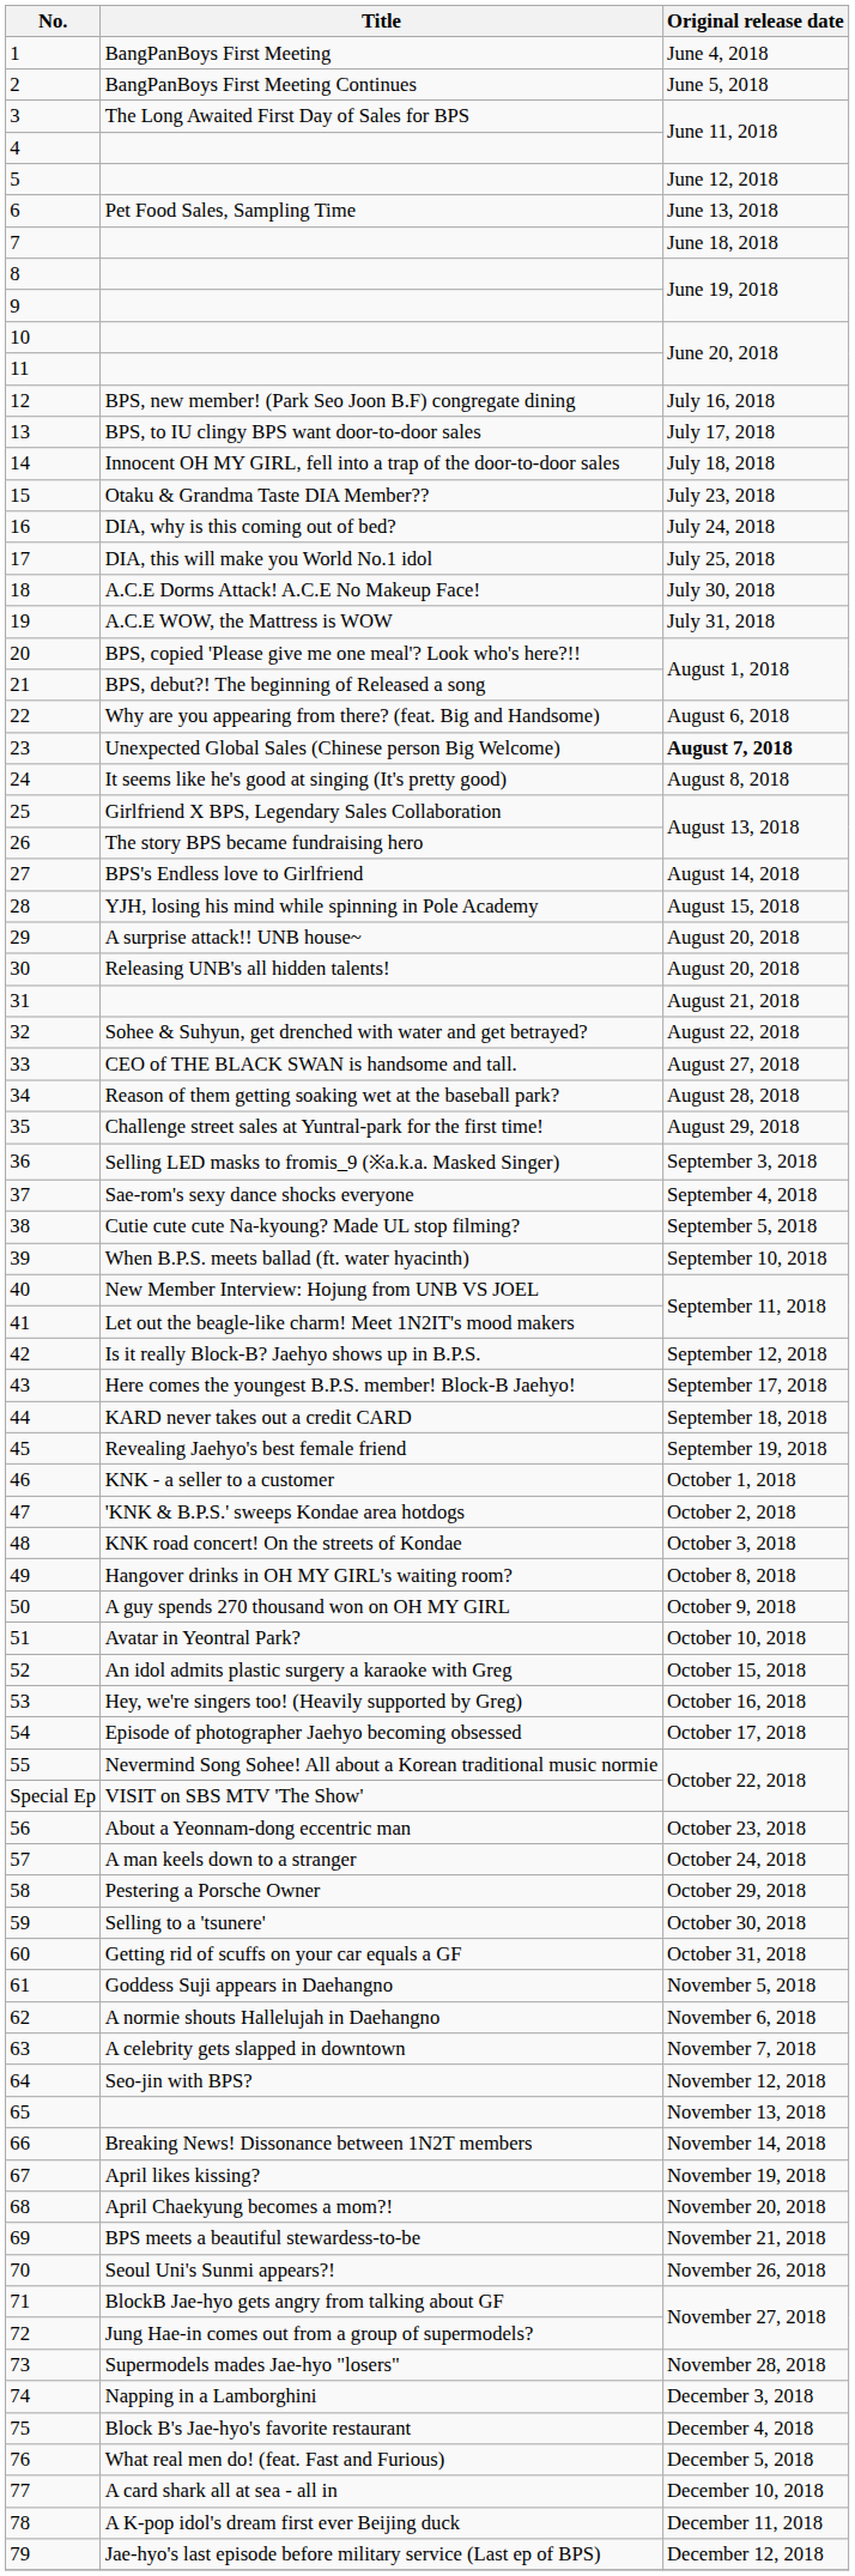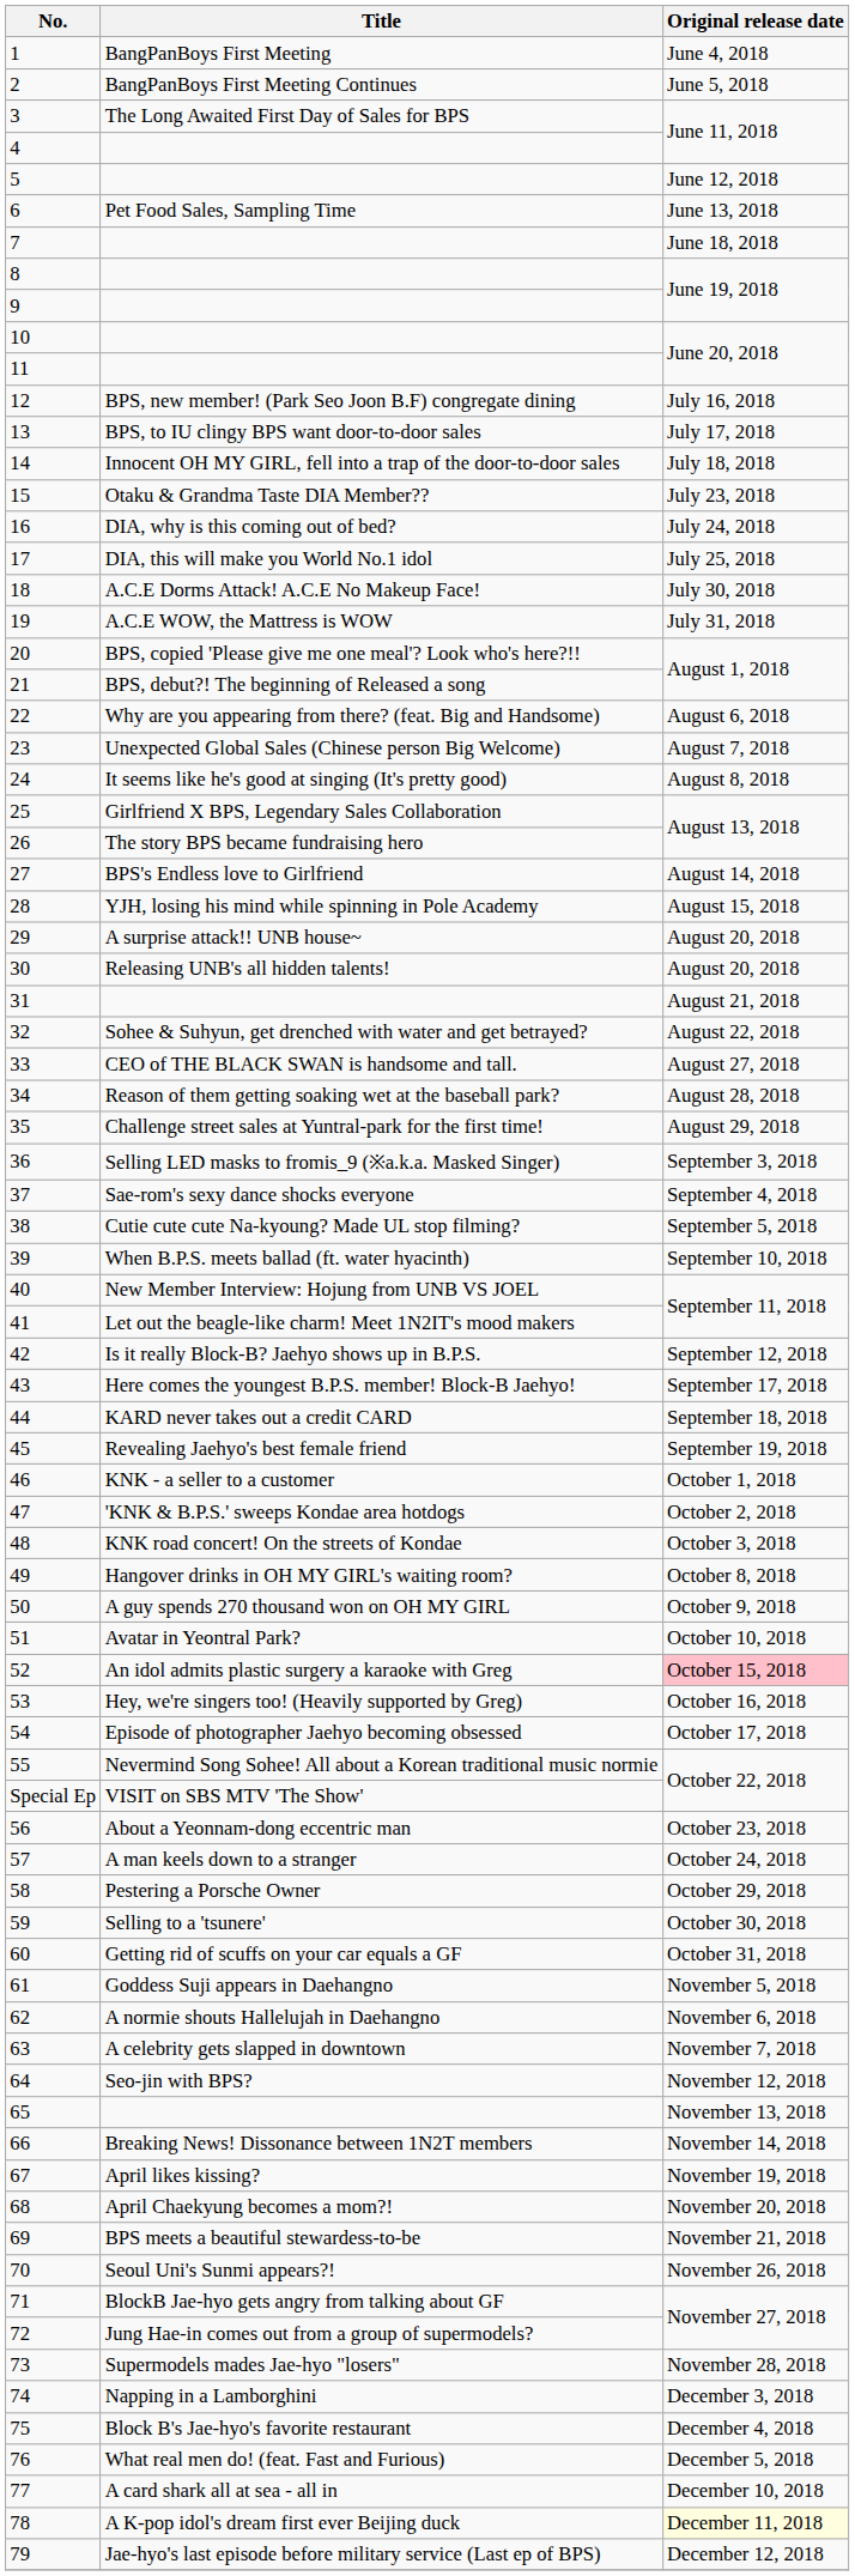Unexpected Global Sales (Chinese person Big Welcome) | Original release date: bold -> normal
An idol admits plastic surgery a karaoke with Greg | Original release date: no background -> pink background
A K-pop idol's dream first ever Beijing duck | Original release date: no background -> lightyellow background
